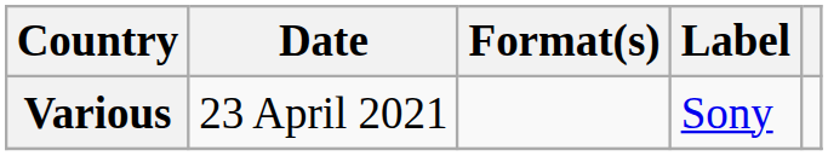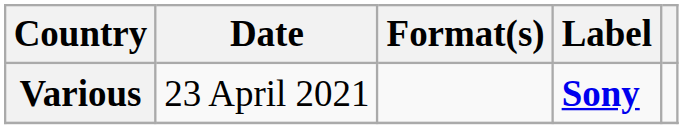Various | Label: normal -> bold
